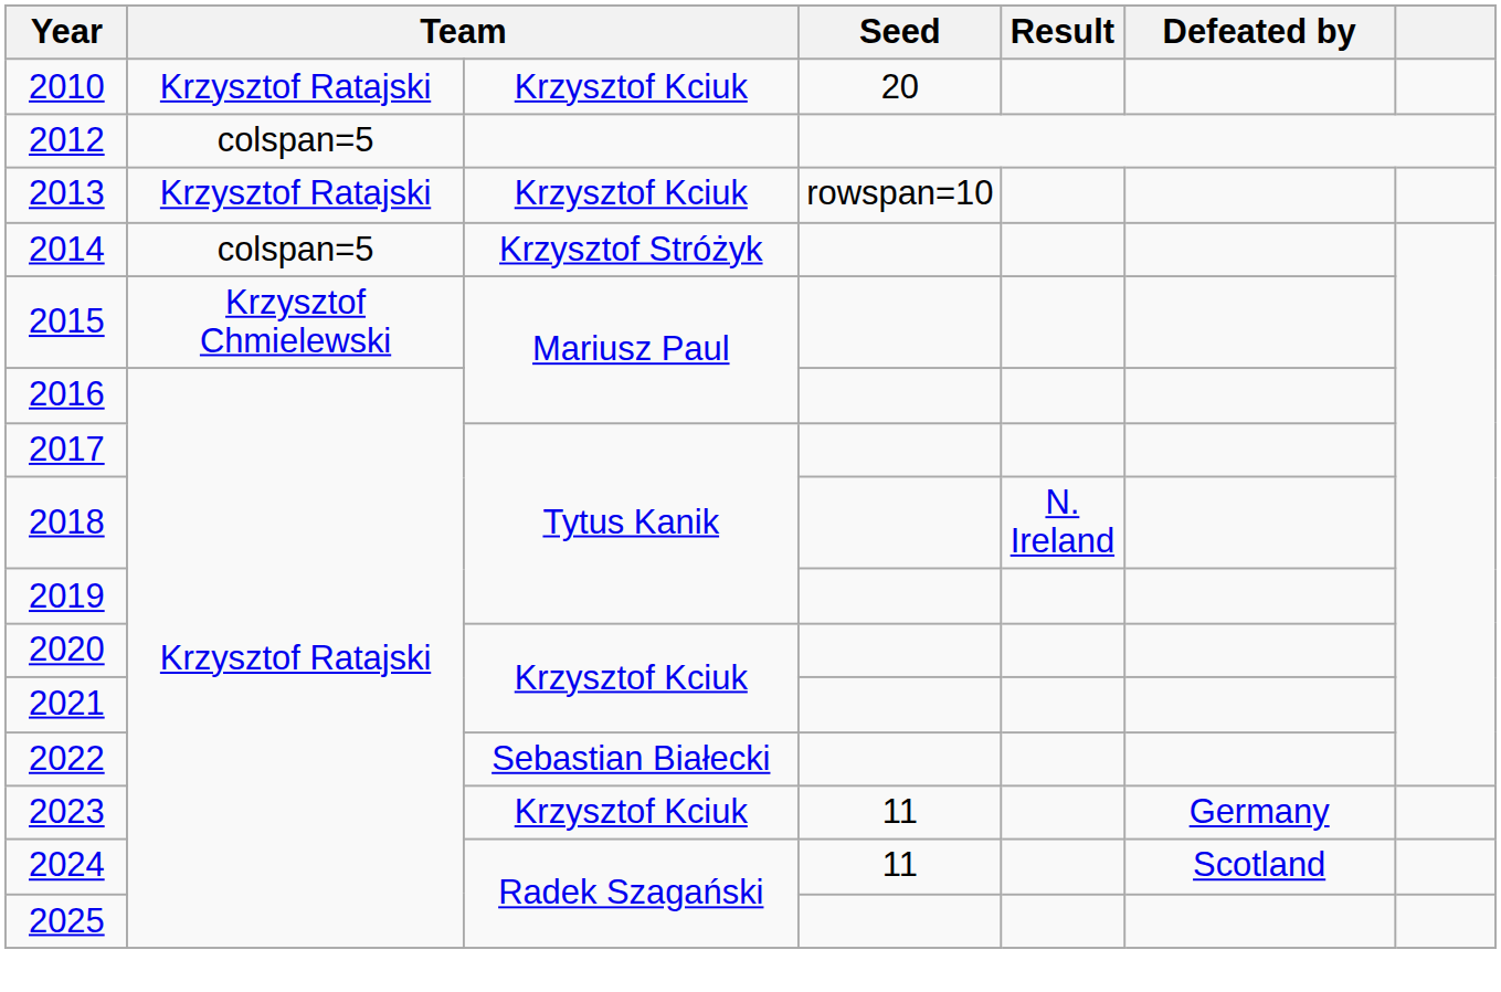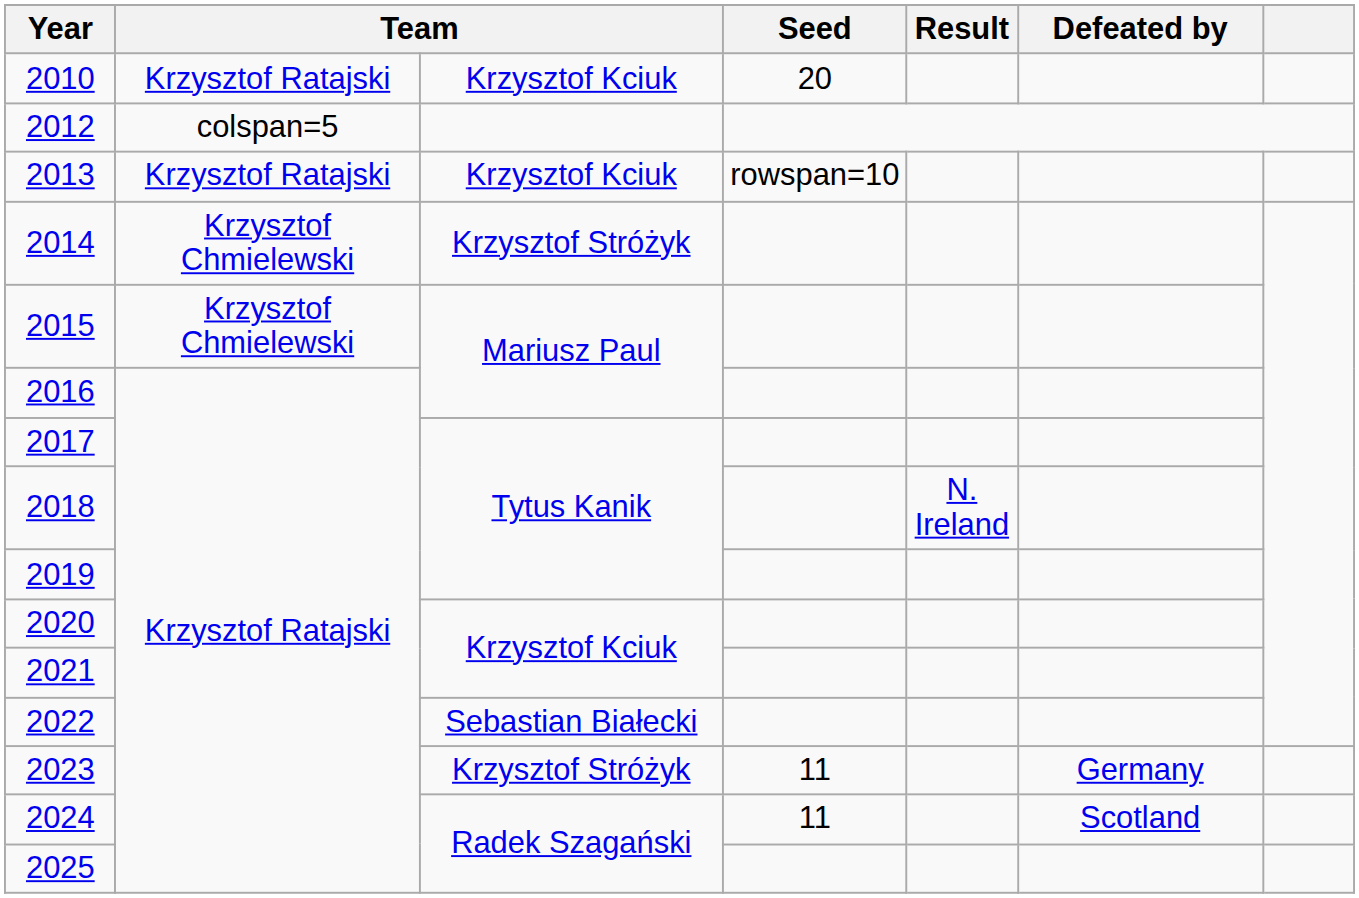2014 | column 2: colspan=5 -> Krzysztof Chmielewski
2023 | column 3: Krzysztof Kciuk -> Krzysztof Stróżyk
